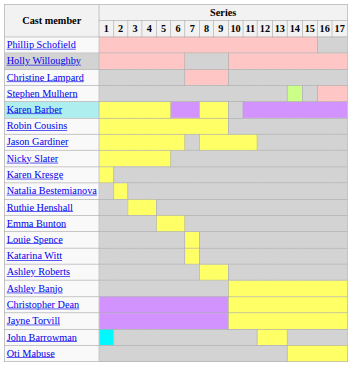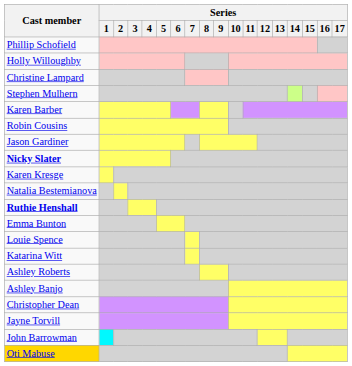Holly Willoughby | Cast member: lightgrey background -> no background
Karen Barber | Cast member: paleturquoise background -> no background
Nicky Slater | Cast member: normal -> bold
Ruthie Henshall | Cast member: normal -> bold
Oti Mabuse | Cast member: no background -> gold background
